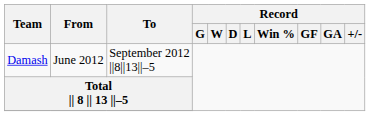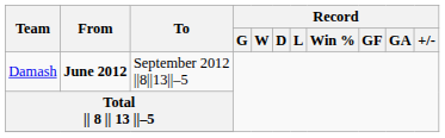Damash | From: normal -> bold
